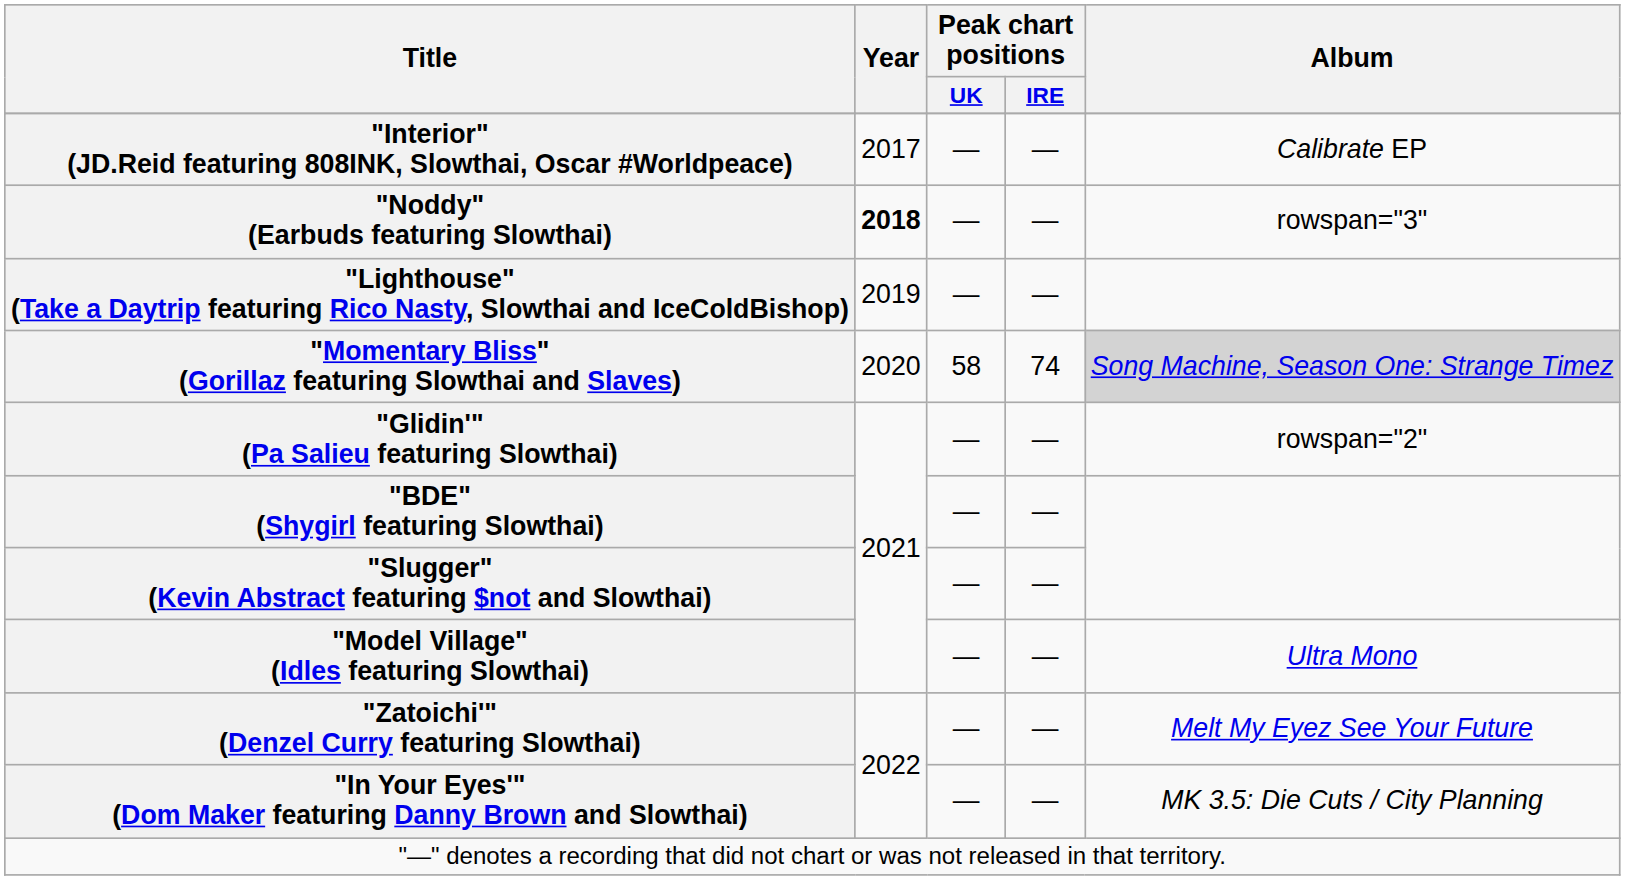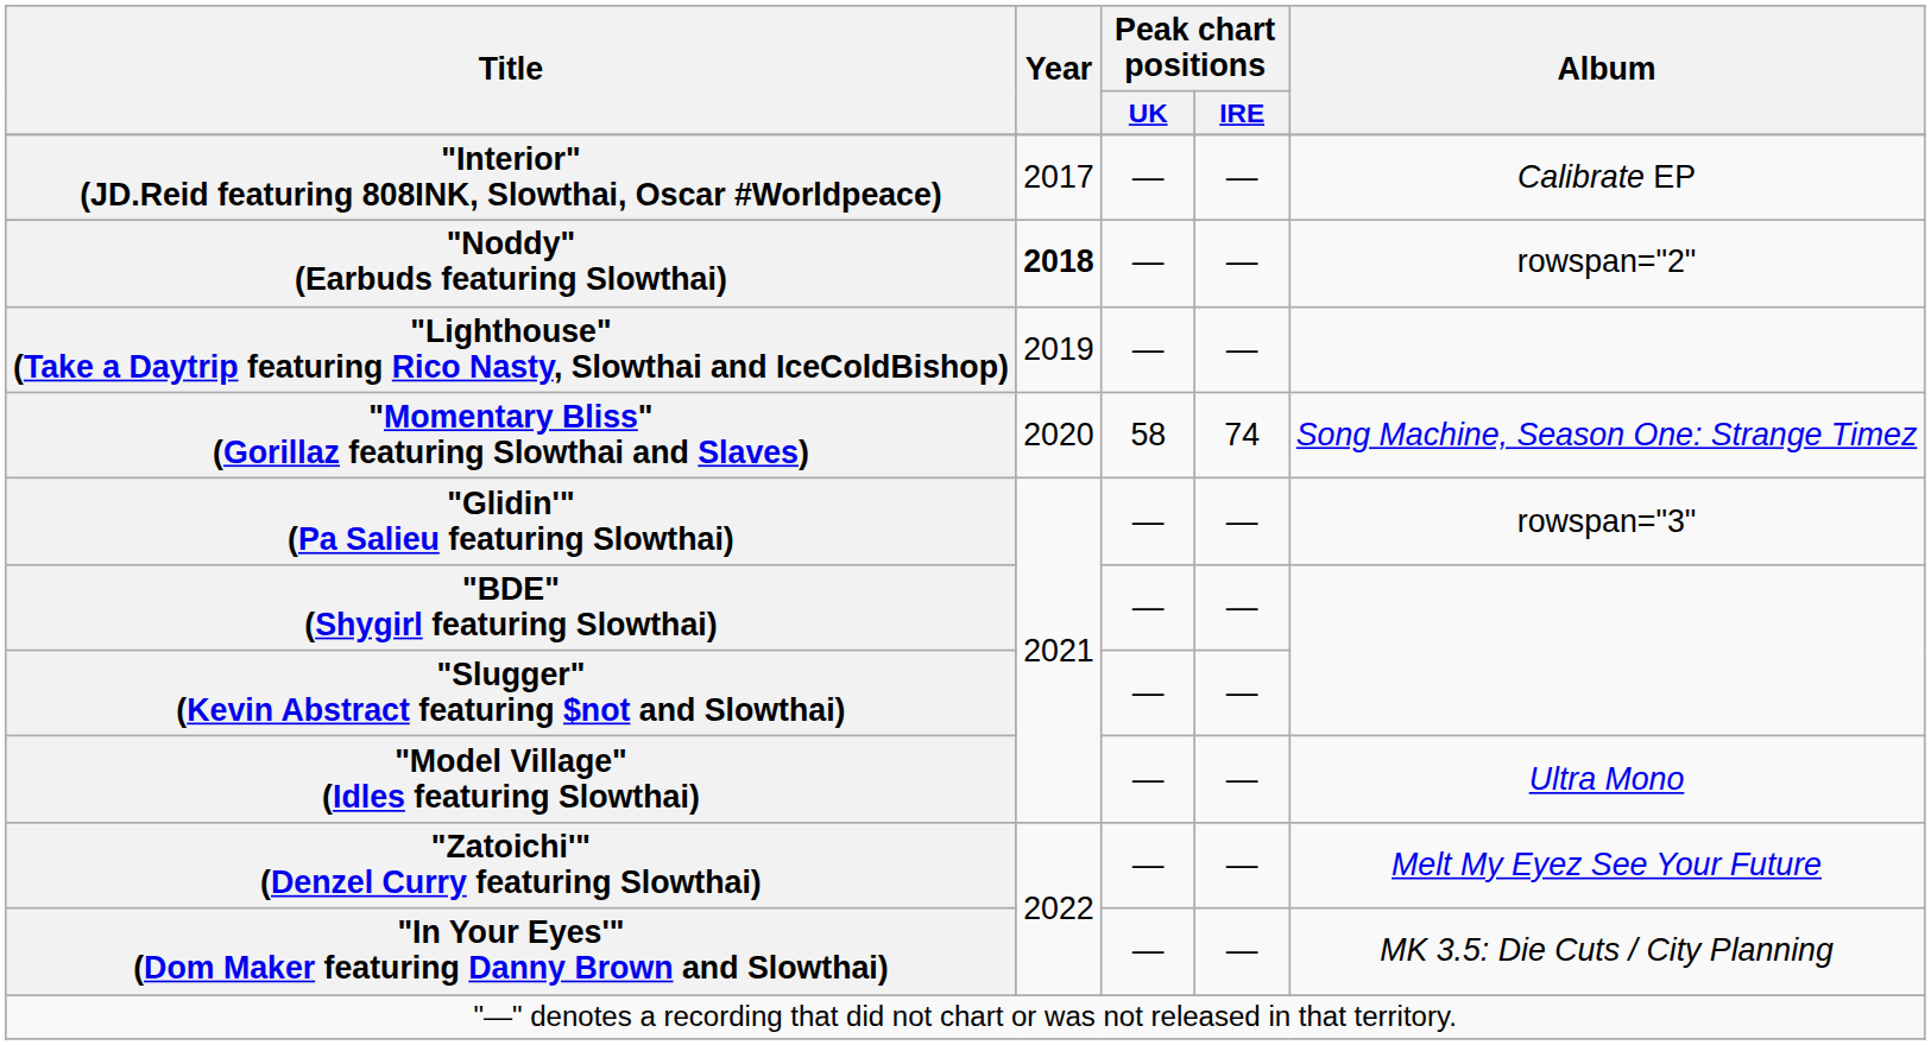"Noddy" (Earbuds featuring Slowthai) | Album: rowspan="3" -> rowspan="2"
"Momentary Bliss" (Gorillaz featuring Slowthai and Slaves) | Album: lightgrey background -> no background
"Glidin'" (Pa Salieu featuring Slowthai) | Album: rowspan="2" -> rowspan="3"
